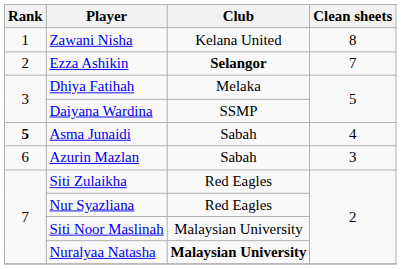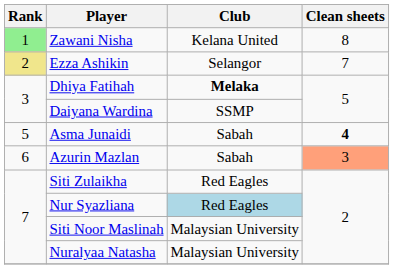Zawani Nisha | Rank: no background -> lightgreen background
Ezza Ashikin | Rank: no background -> khaki background
Ezza Ashikin | Club: bold -> normal
Dhiya Fatihah | Club: normal -> bold
Asma Junaidi | Rank: bold -> normal
Asma Junaidi | Clean sheets: normal -> bold
Azurin Mazlan | Clean sheets: no background -> lightsalmon background
Nur Syazliana | Club: no background -> lightblue background
Nuralyaa Natasha | Club: bold -> normal
